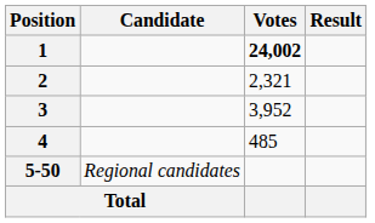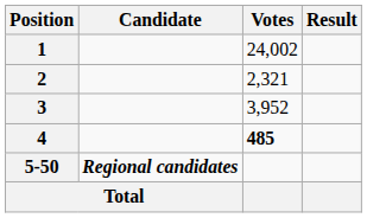1 | Votes: bold -> normal
4 | Votes: normal -> bold
5-50 | Candidate: normal -> bold
